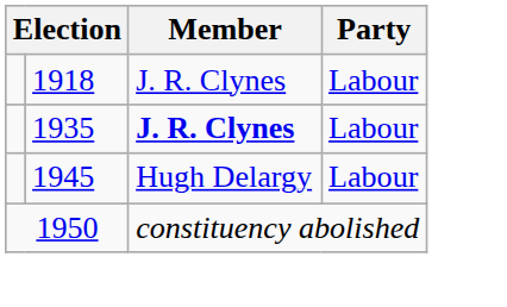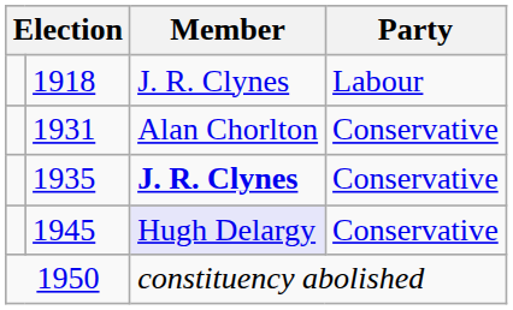+ row: 1931 | Alan Chorlton | Conservative
1935 | Party: Labour -> Conservative
1945 | Member: no background -> lavender background
1945 | Party: Labour -> Conservative
